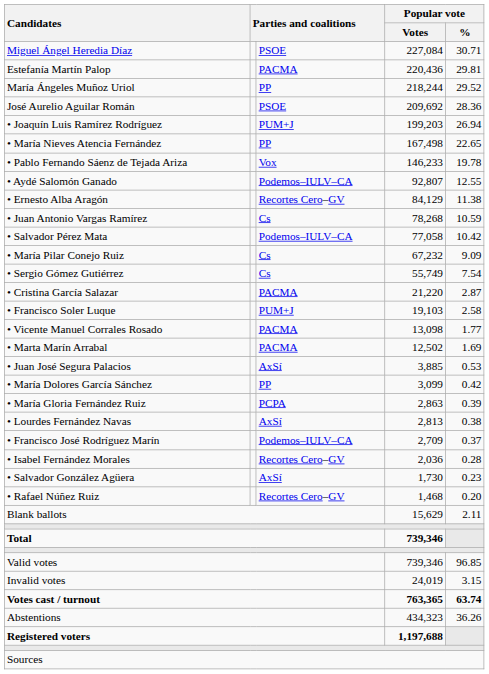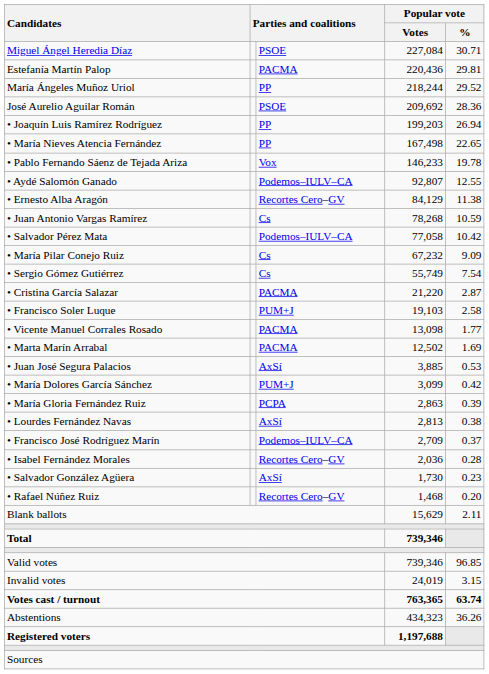• Joaquín Luis Ramírez Rodríguez | column 3: PUM+J -> PP
• María Dolores García Sánchez | column 3: PP -> PUM+J
